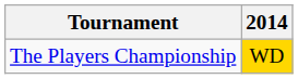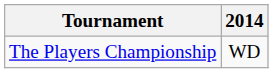The Players Championship | 2014: gold background -> no background
